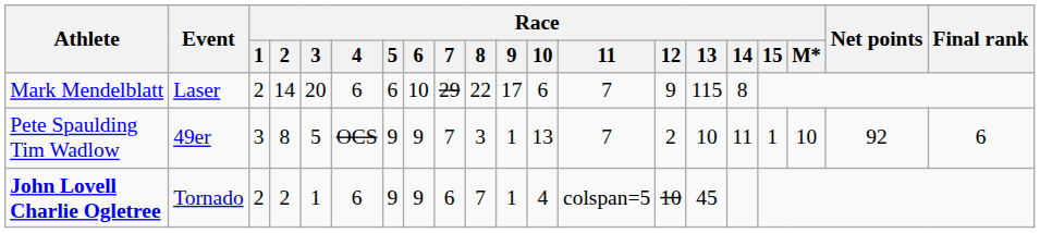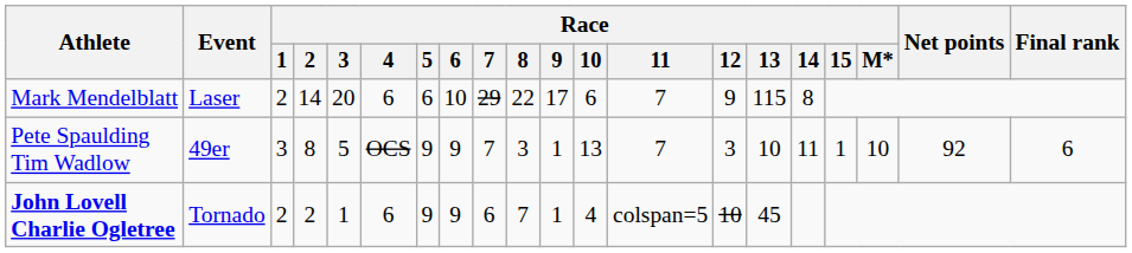Pete Spaulding Tim Wadlow | Race / 12: 2 -> 3
